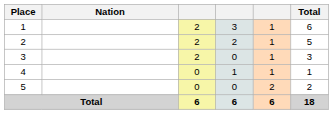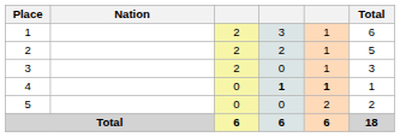4 | column 4: normal -> bold
4 | column 5: normal -> bold
